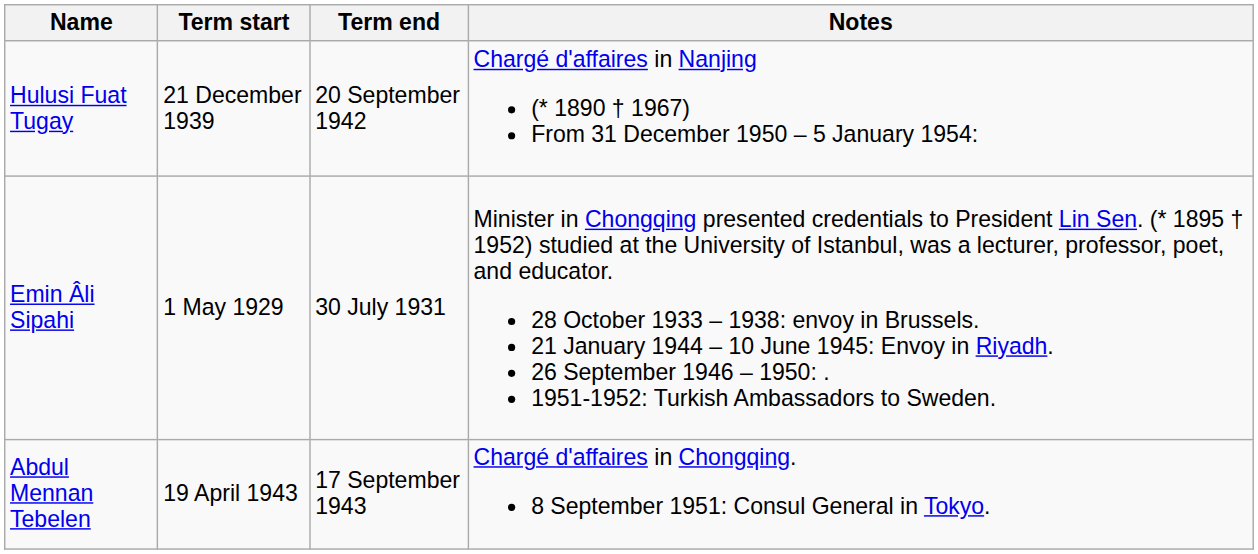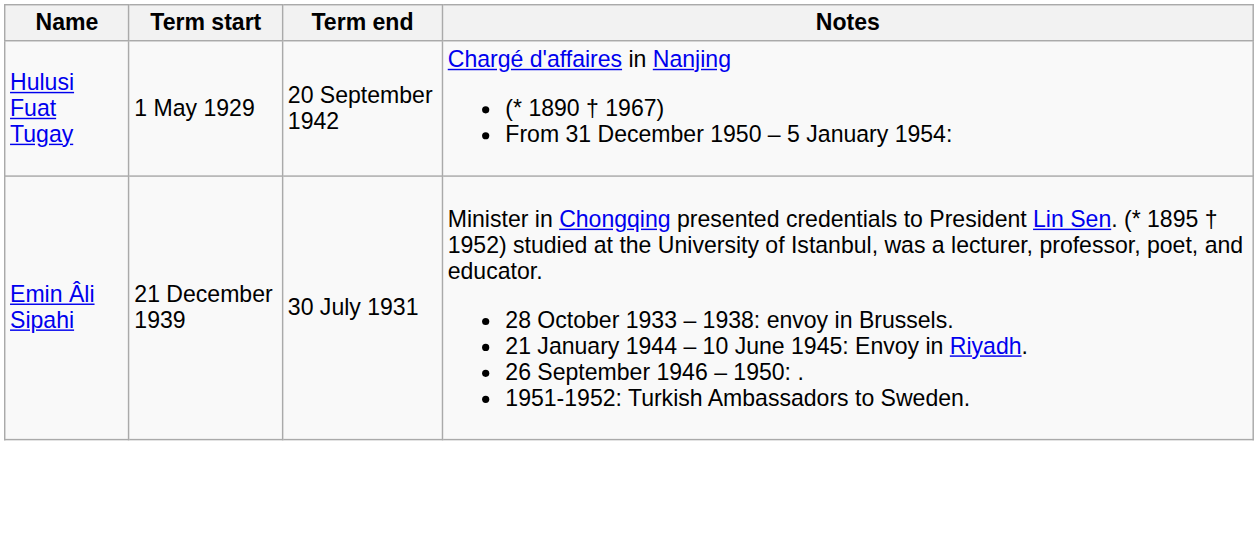Hulusi Fuat Tugay | Term start: 21 December 1939 -> 1 May 1929
Emin Âli Sipahi | Term start: 1 May 1929 -> 21 December 1939
- row: Abdul Mennan Tebelen | 19 April 1943 | 17 September 1943 | Chargé d'affaires in Chongqing. 8 September 1951: Consul General in Tokyo.
